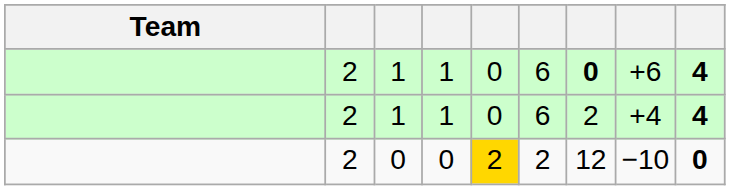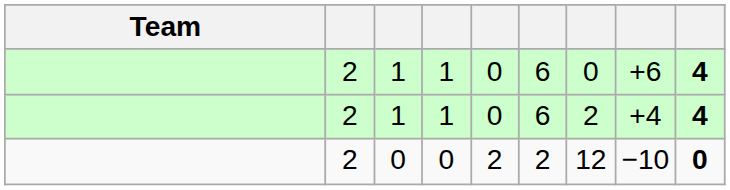row 2 | column 7: bold -> normal
row 4 | column 5: gold background -> no background
